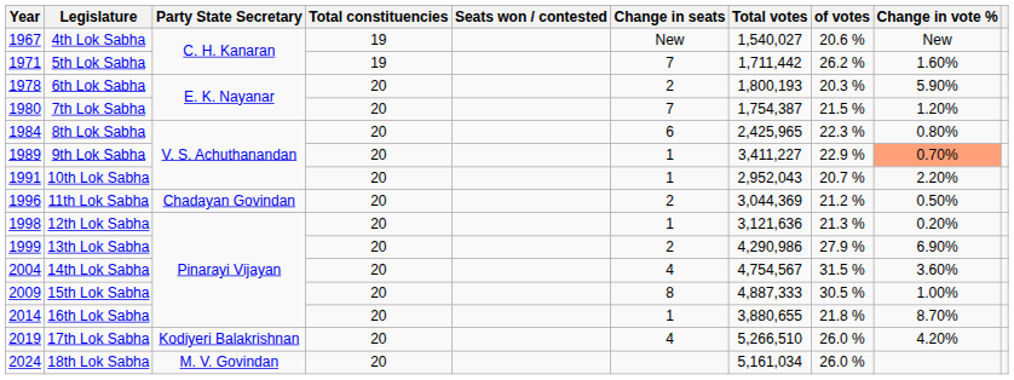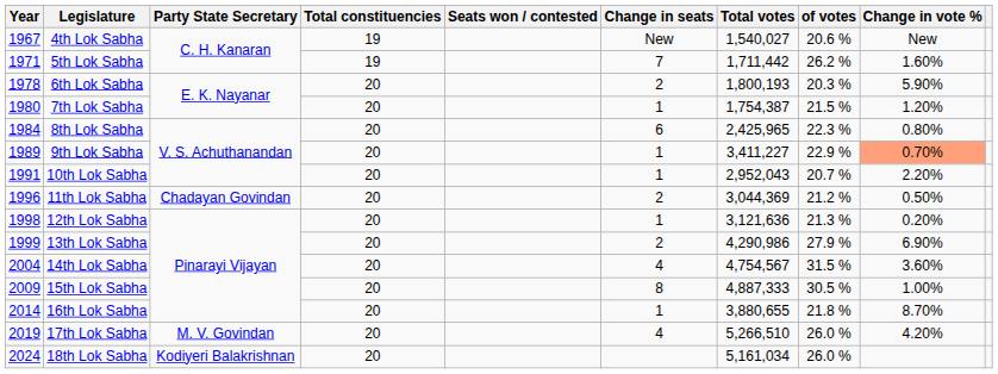7th Lok Sabha | Change in seats: 7 -> 1
17th Lok Sabha | Party State Secretary: Kodiyeri Balakrishnan -> M. V. Govindan
18th Lok Sabha | Party State Secretary: M. V. Govindan -> Kodiyeri Balakrishnan
